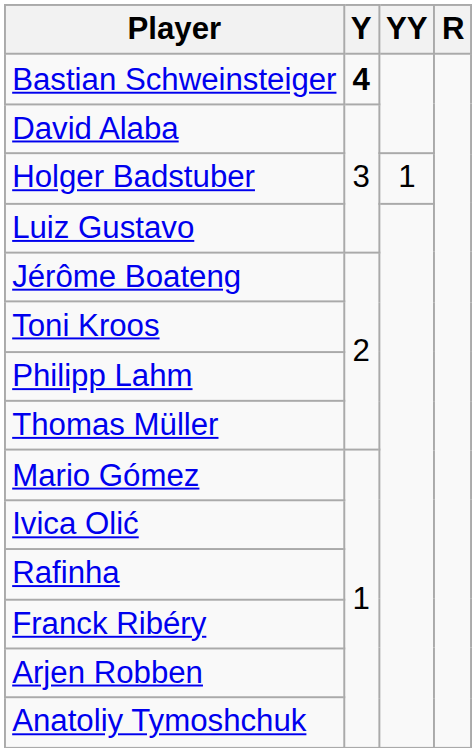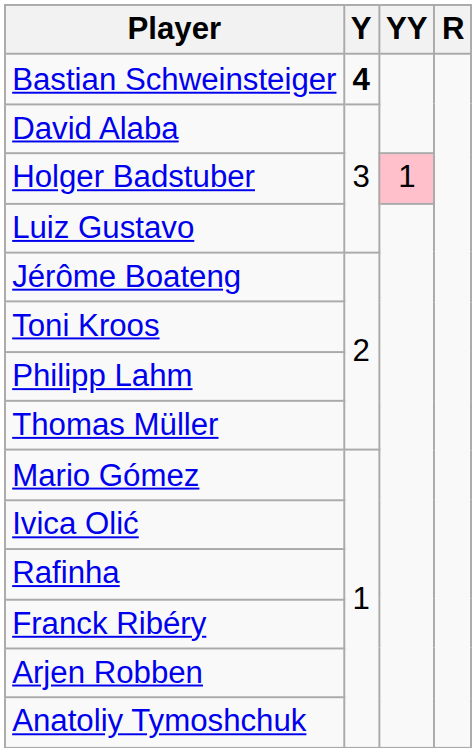Holger Badstuber | YY: no background -> pink background
